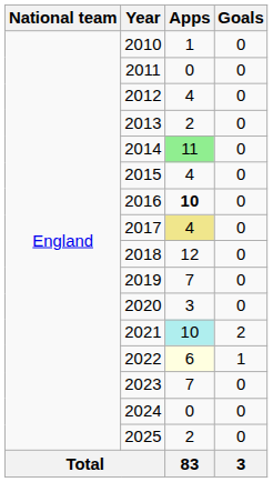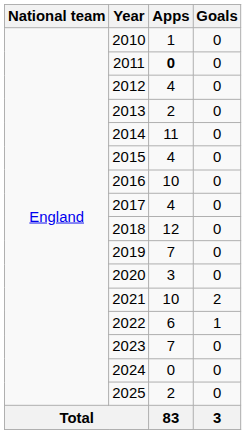2011 | Apps: normal -> bold
2014 | Apps: lightgreen background -> no background
2016 | Apps: bold -> normal
2017 | Apps: khaki background -> no background
2021 | Apps: paleturquoise background -> no background
2022 | Apps: lightyellow background -> no background
